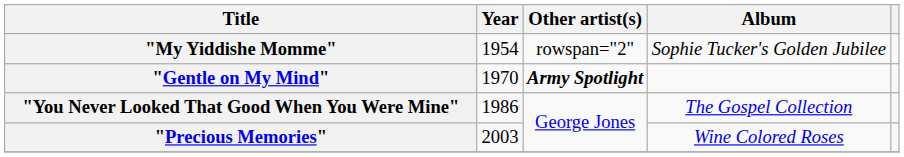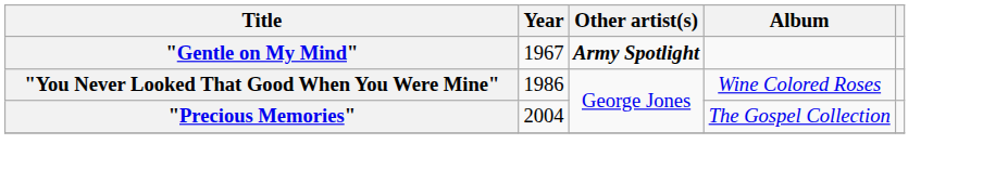- row: "My Yiddishe Momme" | 1954 | rowspan="2" | Sophie Tucker's Golden Jubilee
"Gentle on My Mind" | Year: 1970 -> 1967
"You Never Looked That Good When You Were Mine" | Album: The Gospel Collection -> Wine Colored Roses
"Precious Memories" | Year: 2003 -> 2004
"Precious Memories" | Album: Wine Colored Roses -> The Gospel Collection
